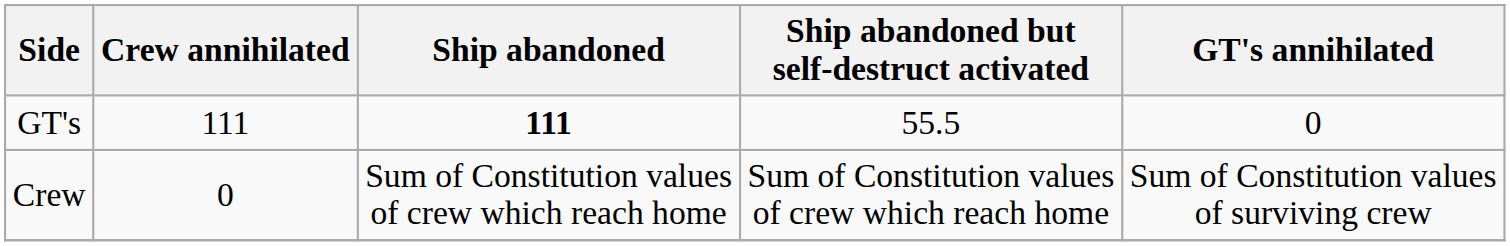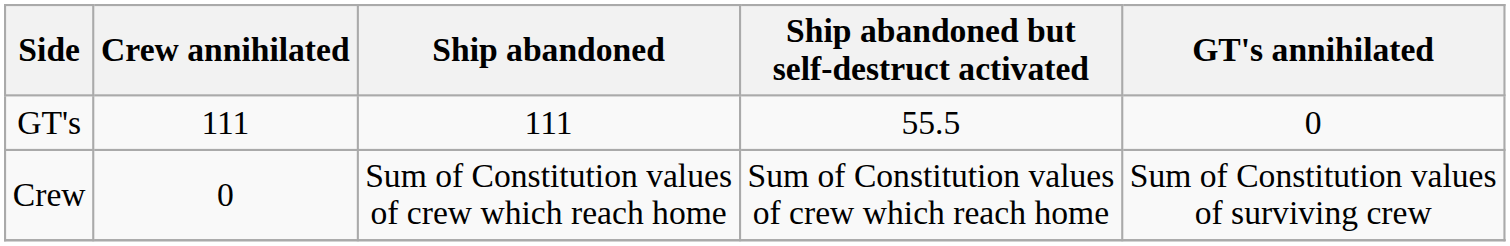GT's | Ship abandoned: bold -> normal
